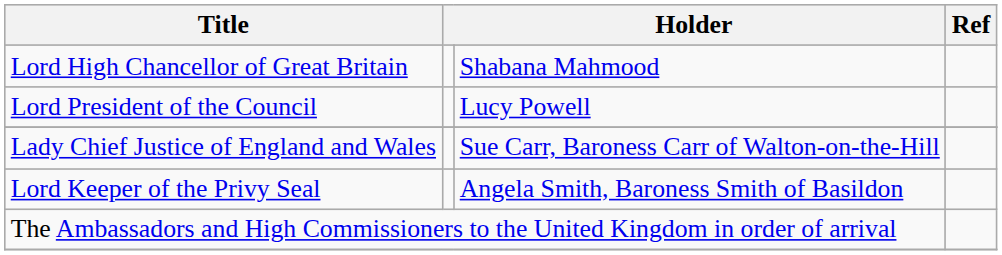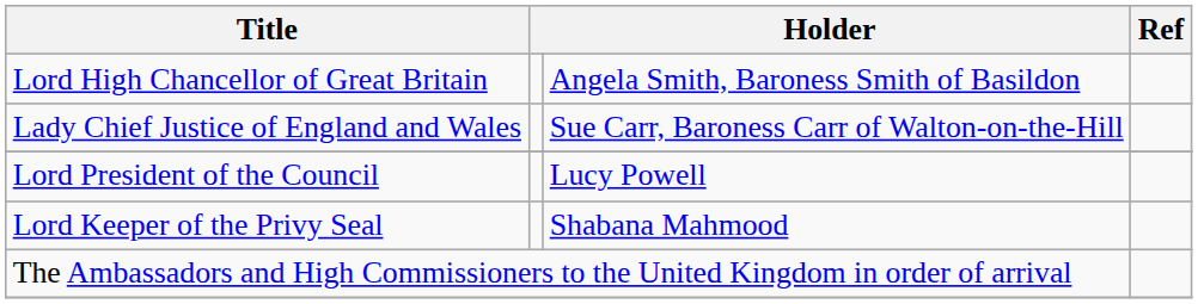Lord High Chancellor of Great Britain | column 3: Shabana Mahmood -> Angela Smith, Baroness Smith of Basildon
rows swapped: Lord President of the Council <-> Lady Chief Justice of England and Wales
Lord Keeper of the Privy Seal | column 3: Angela Smith, Baroness Smith of Basildon -> Shabana Mahmood
